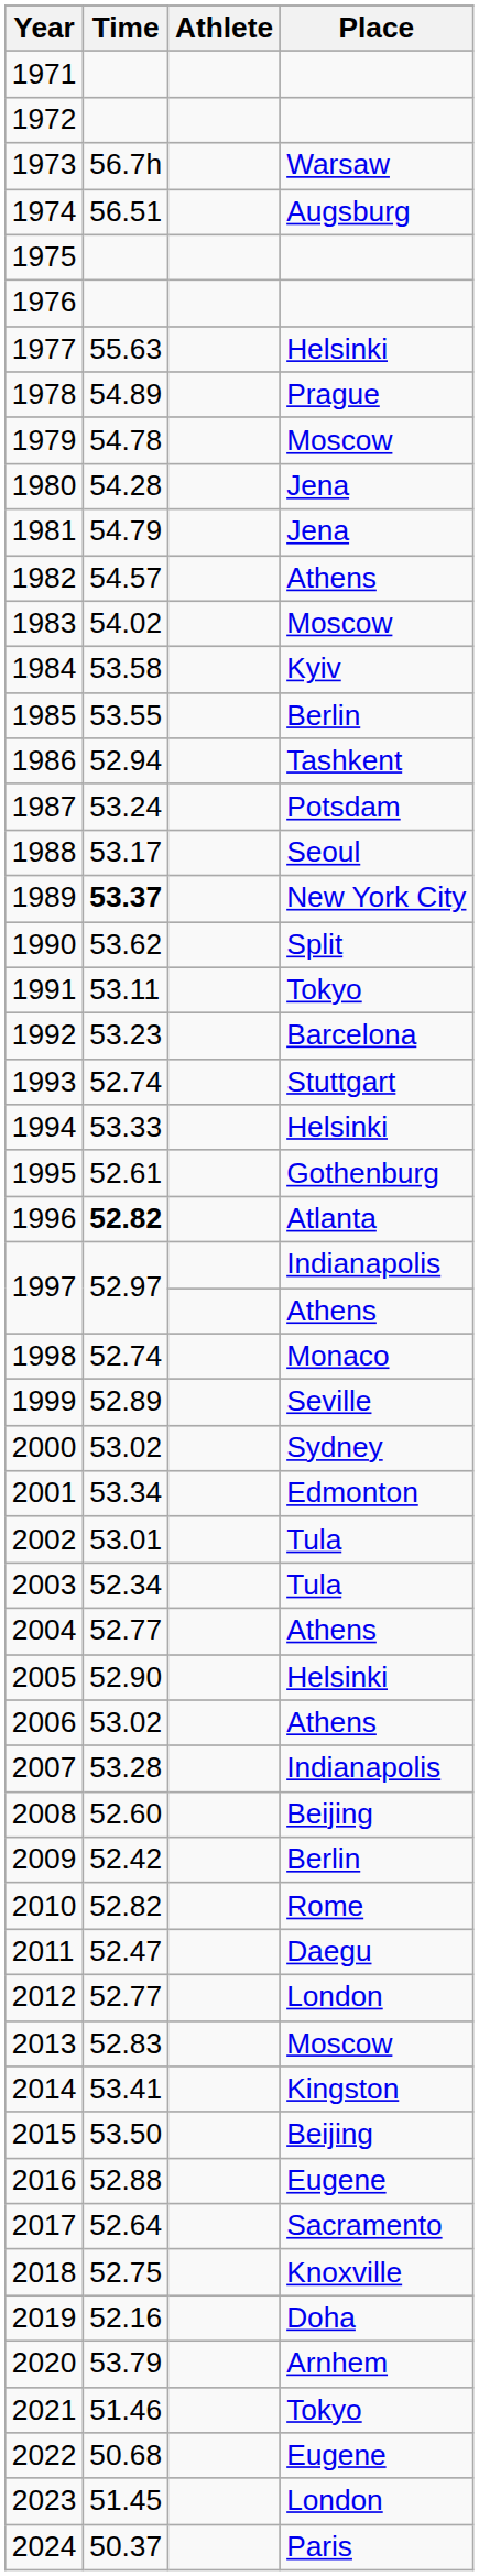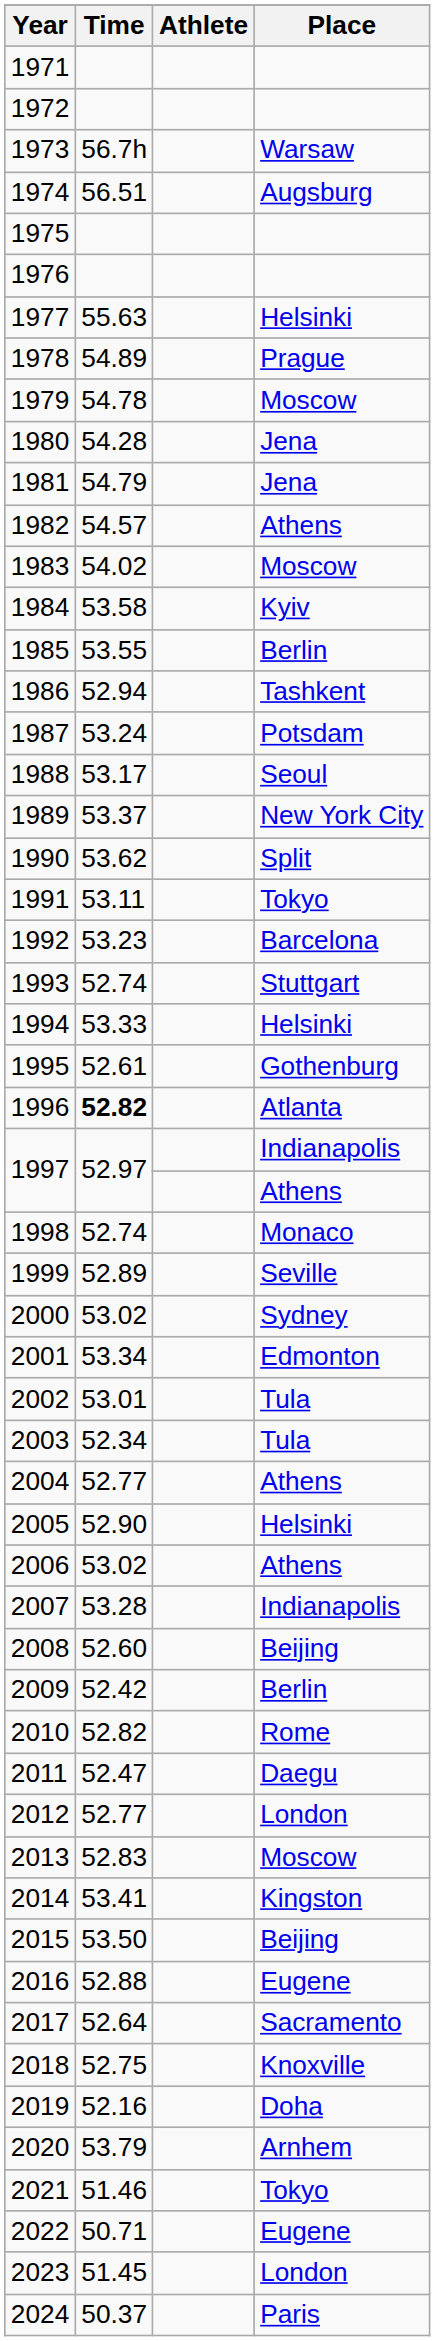1989 | Time: bold -> normal
2022 | Time: 50.68 -> 50.71
